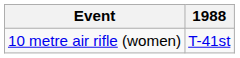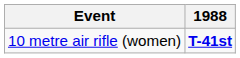10 metre air rifle (women) | 1988: normal -> bold
